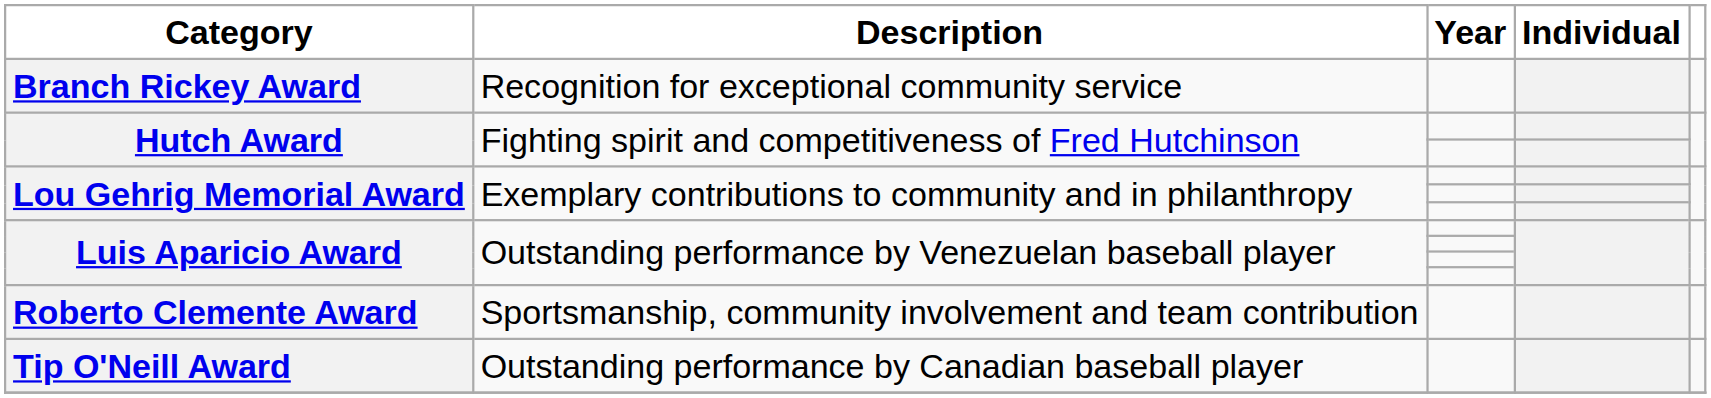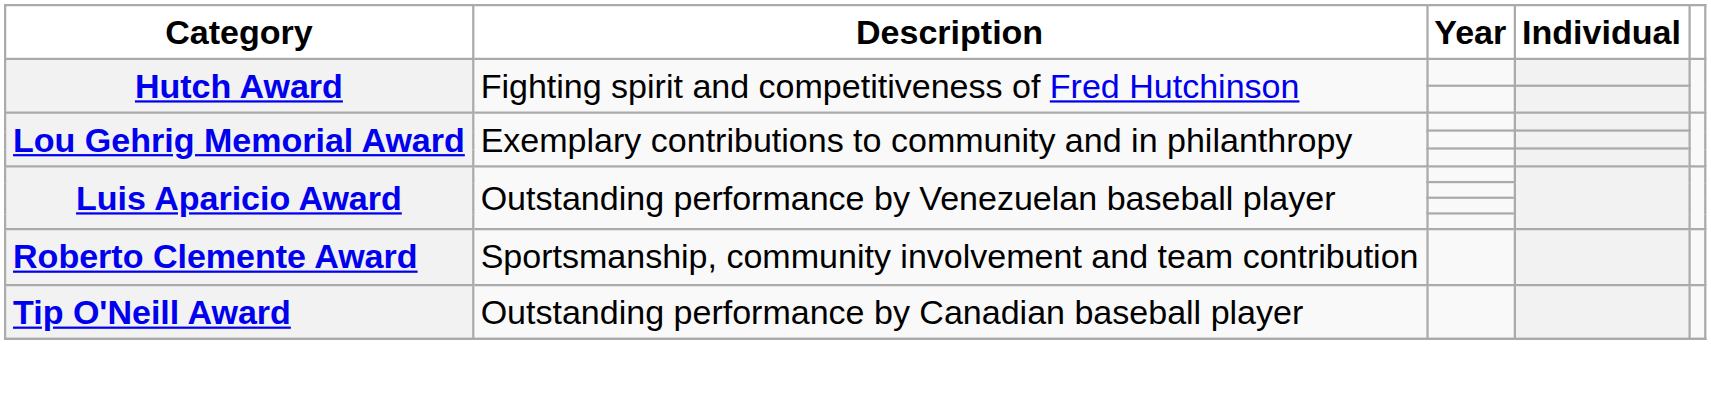- row: Branch Rickey Award | Recognition for exceptional community service
